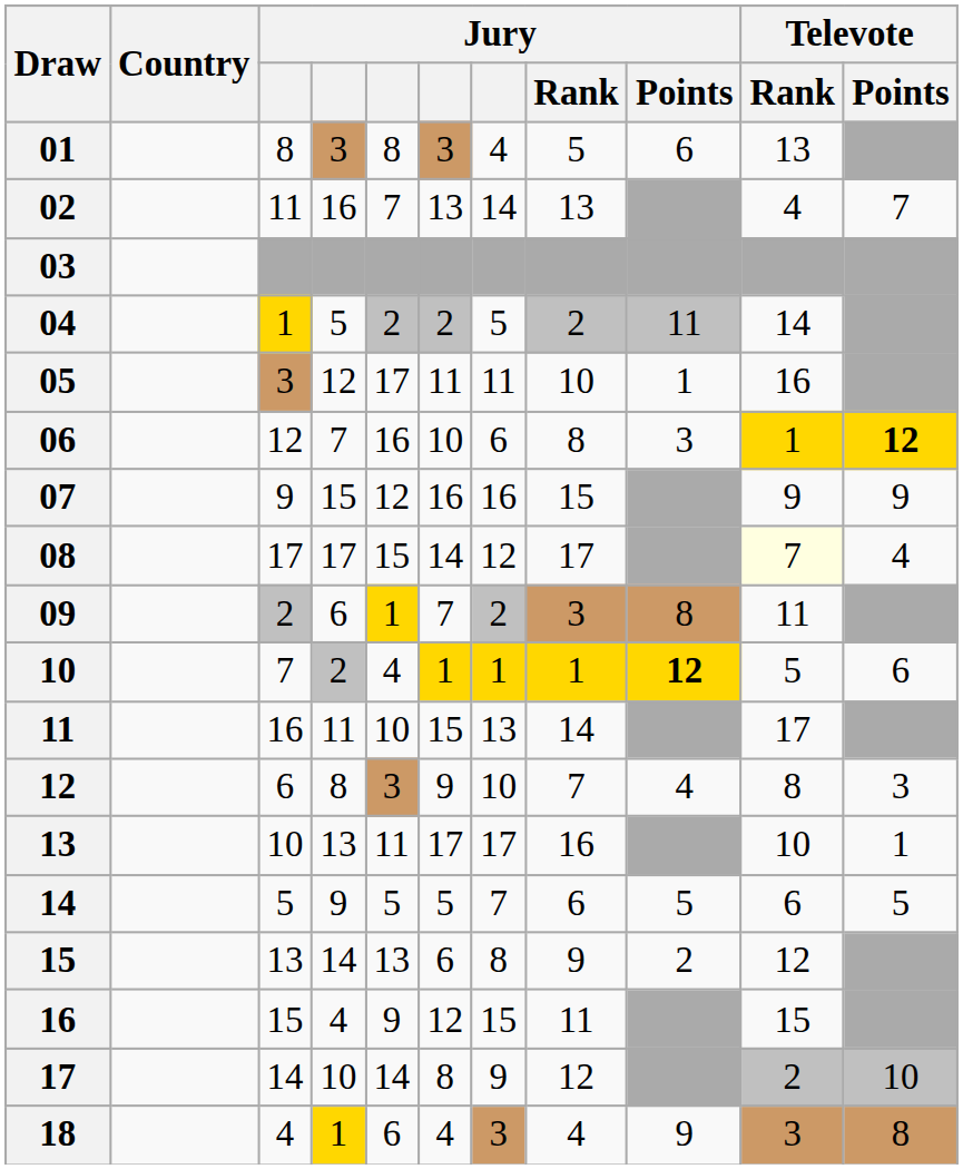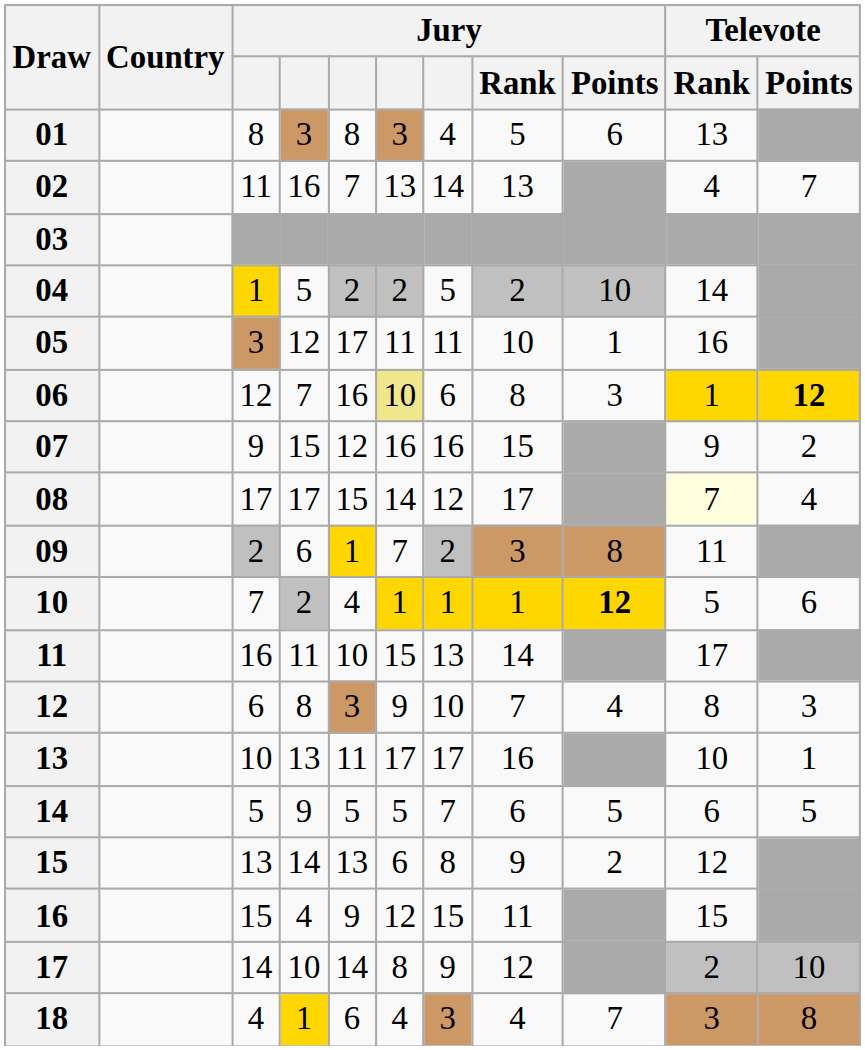04 | Jury / Points: 11 -> 10
06 | column 6: no background -> khaki background
07 | Televote / Points: 9 -> 2
18 | Jury / Points: 9 -> 7
